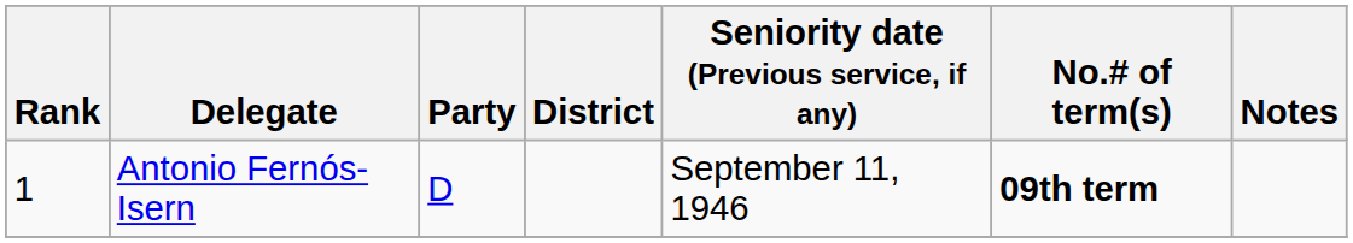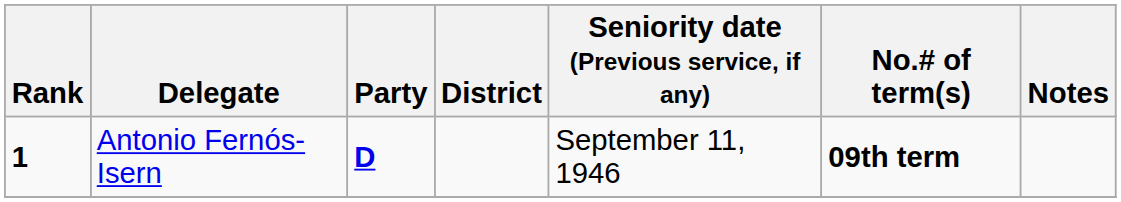Antonio Fernós-Isern | Rank: normal -> bold
Antonio Fernós-Isern | Party: normal -> bold
